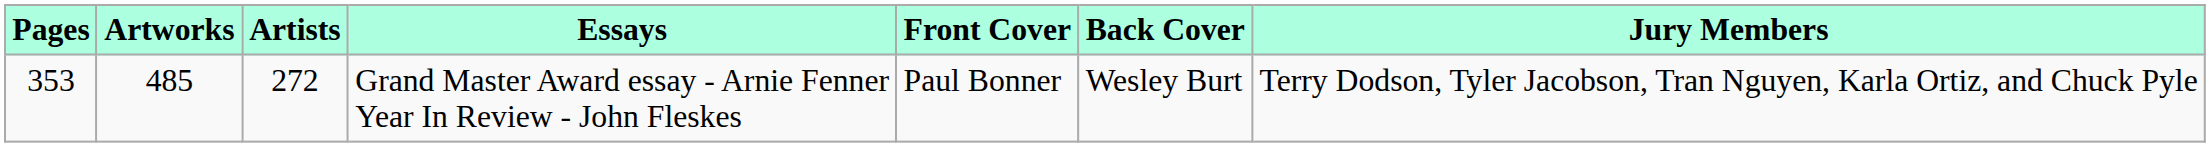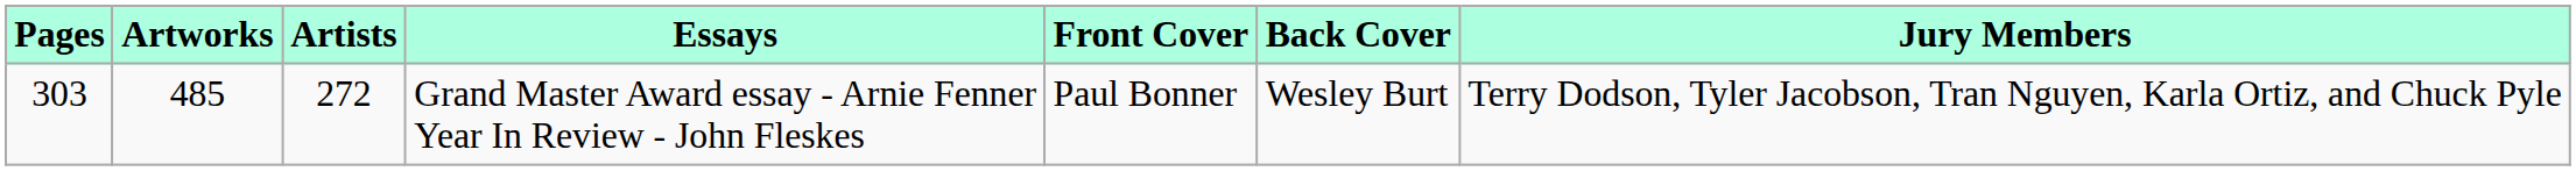row 2 | Pages: 353 -> 303
